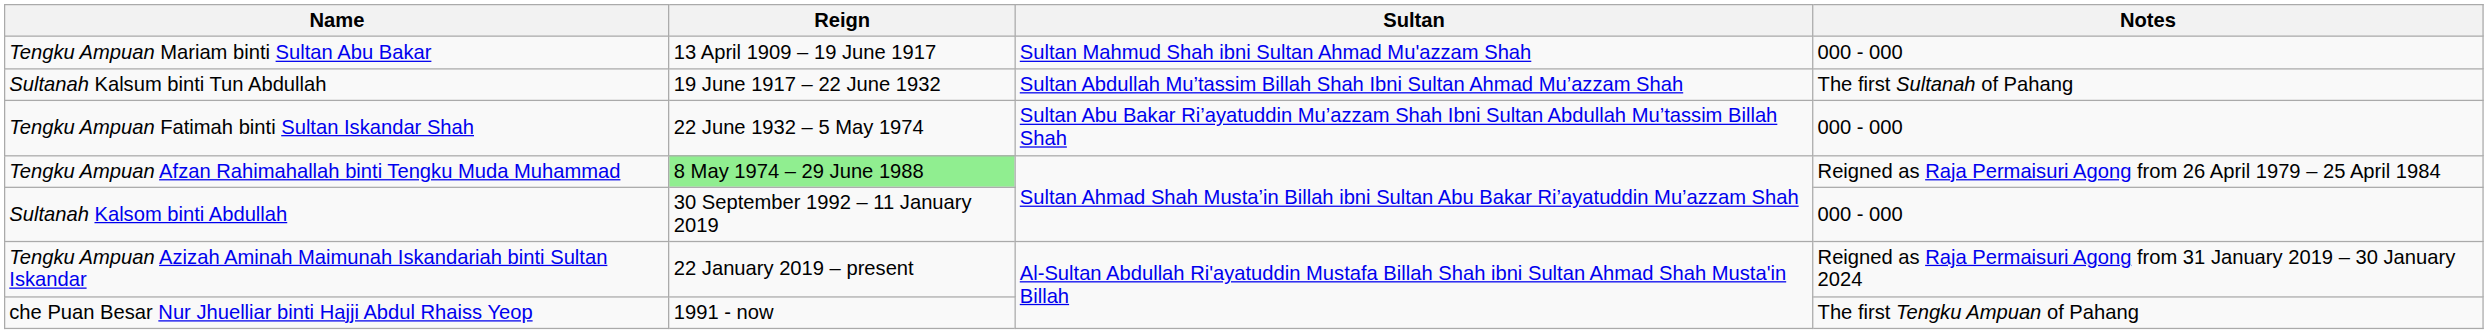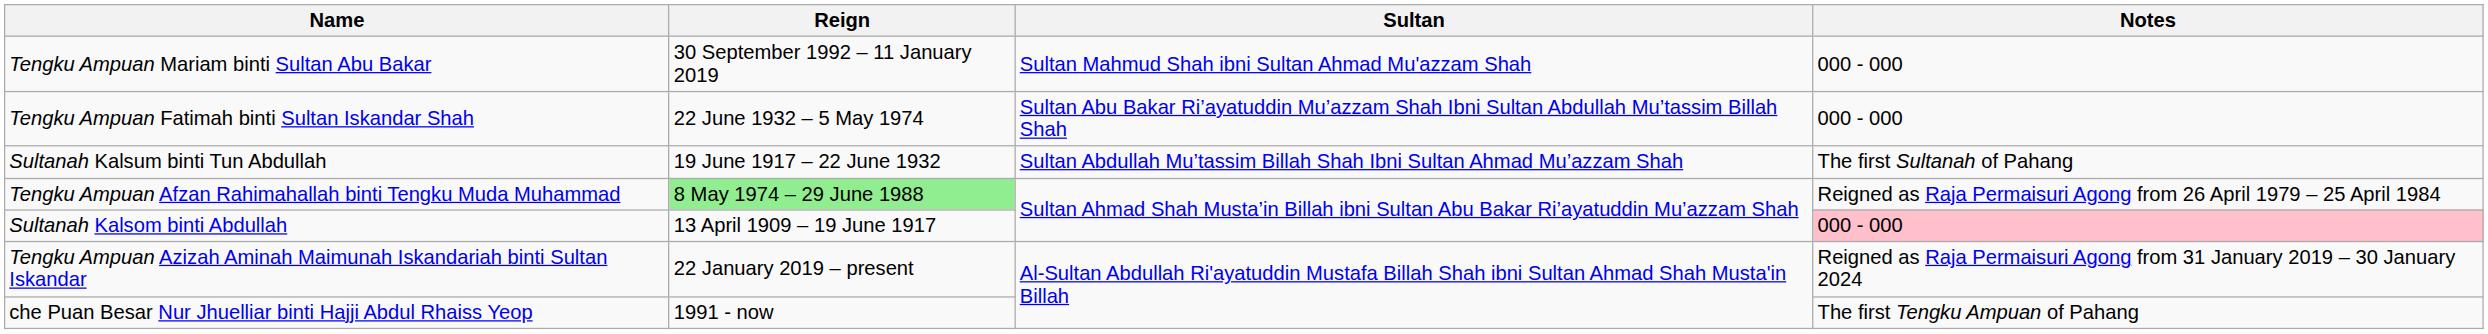Tengku Ampuan Mariam binti Sultan Abu Bakar | Reign: 13 April 1909 – 19 June 1917 -> 30 September 1992 – 11 January 2019
rows swapped: Sultanah Kalsum binti Tun Abdullah <-> Tengku Ampuan Fatimah binti Sultan Iskandar Shah
Sultanah Kalsom binti Abdullah | Reign: 30 September 1992 – 11 January 2019 -> 13 April 1909 – 19 June 1917
Sultanah Kalsom binti Abdullah | Notes: no background -> pink background
